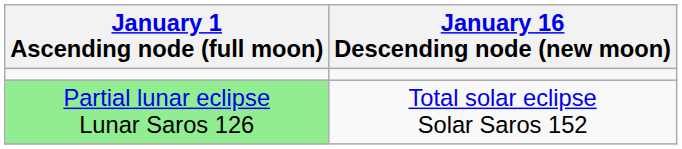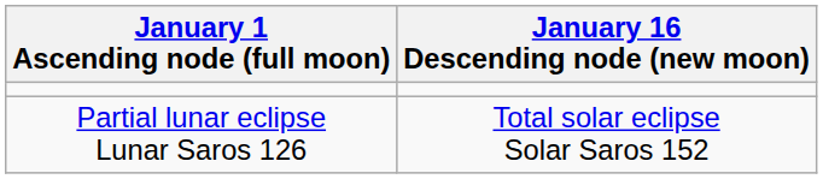row 3 | January 1 Ascending node (full moon): lightgreen background -> no background
